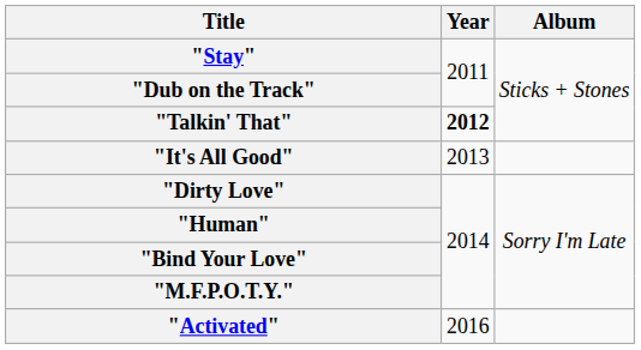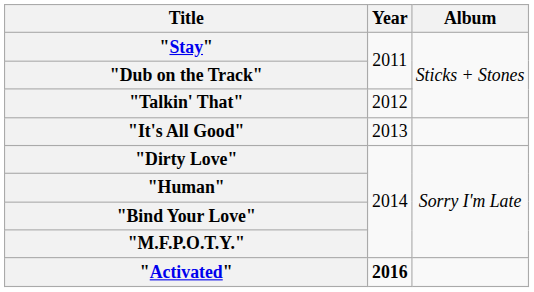"Talkin' That" | Year: bold -> normal
"Activated" | Year: normal -> bold
